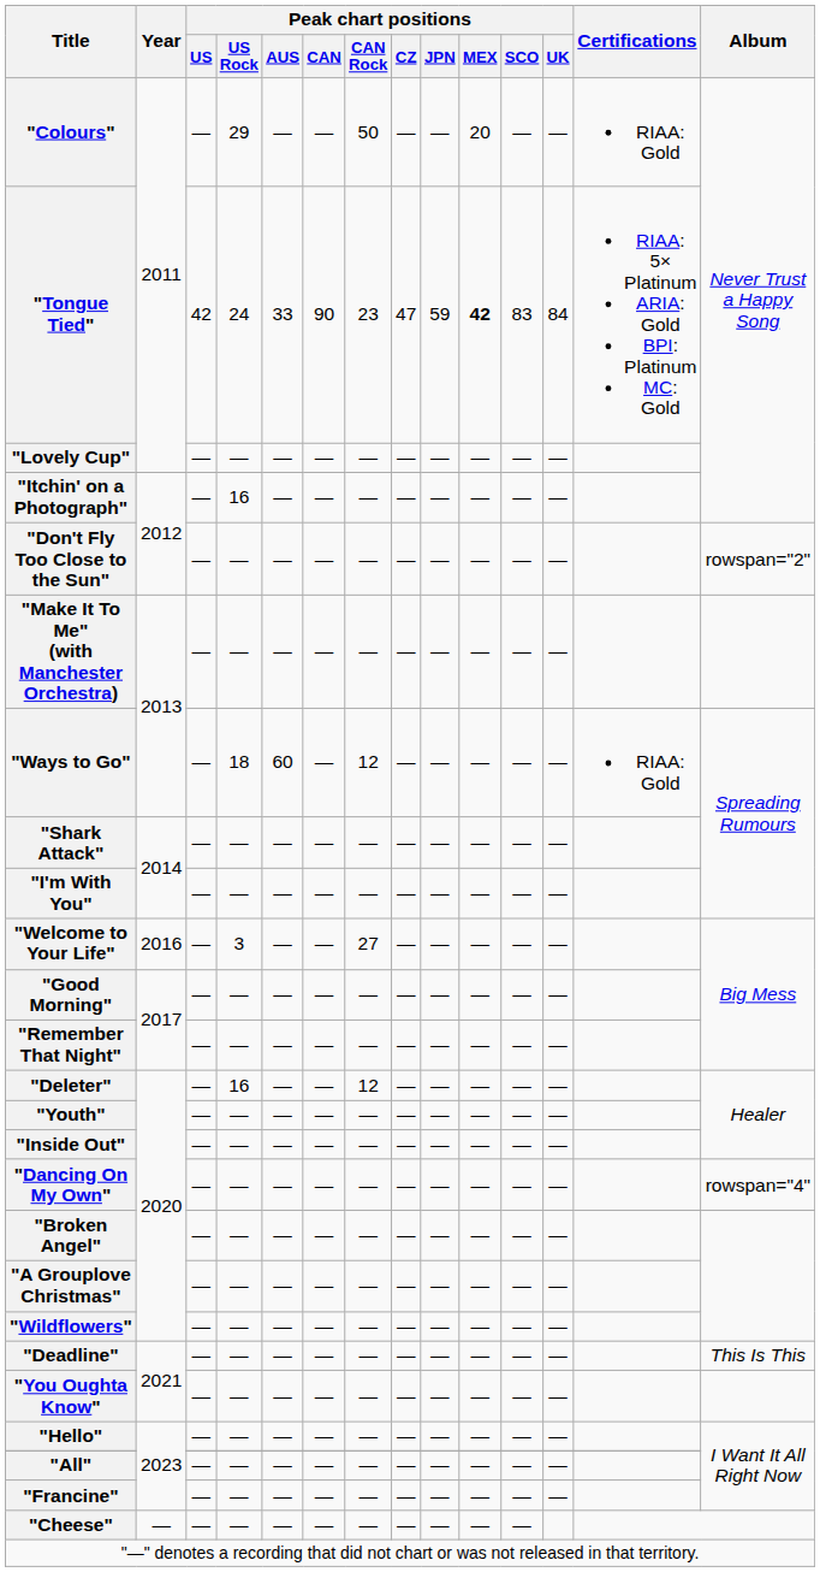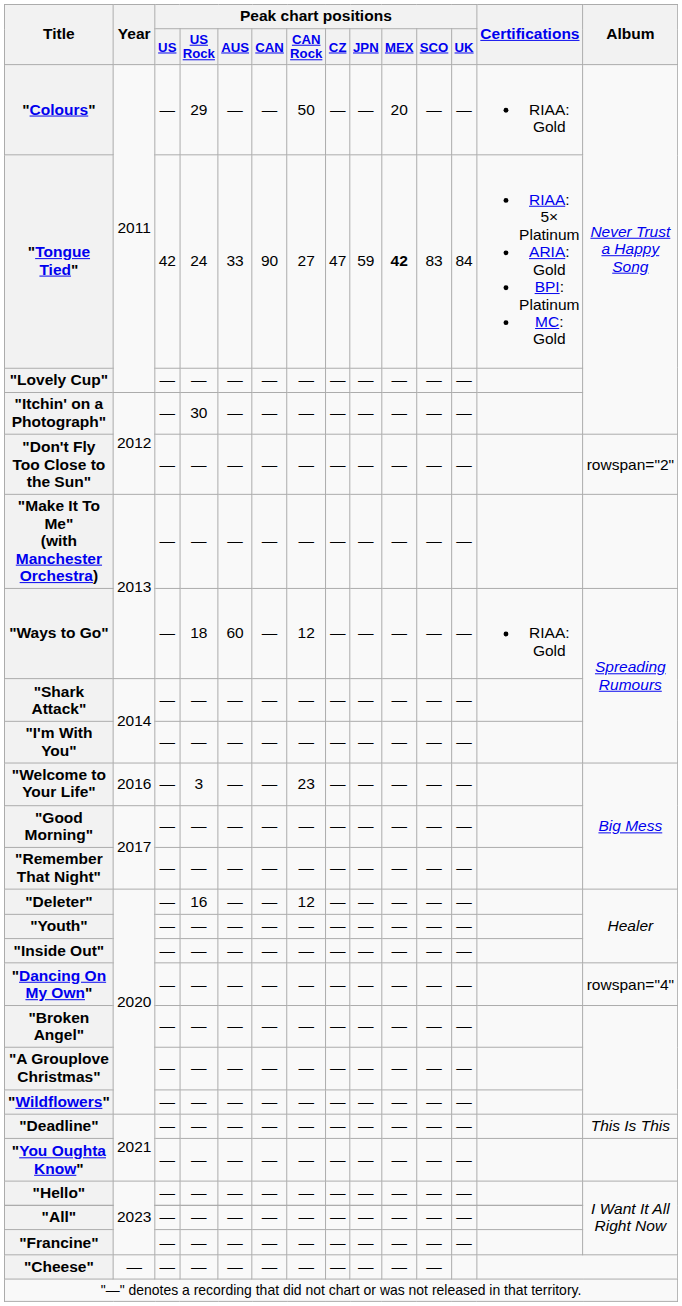"Tongue Tied" | Peak chart positions / CAN Rock: 23 -> 27
"Itchin' on a Photograph" | Peak chart positions / US Rock: 16 -> 30
"Welcome to Your Life" | Peak chart positions / CAN Rock: 27 -> 23
